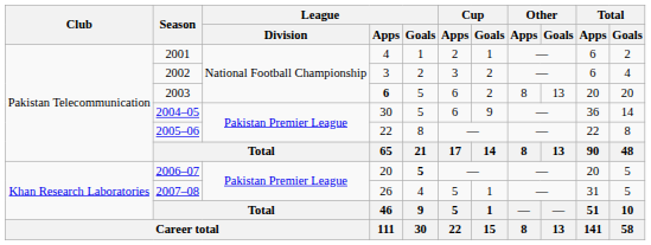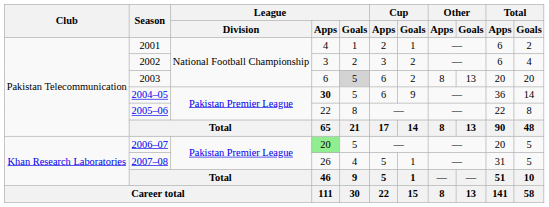2003 | League / Apps: bold -> normal
2003 | League / Goals: no background -> lightgrey background
2004–05 | League / Apps: normal -> bold
2006–07 | League / Apps: no background -> lightgreen background
2006–07 | League / Goals: bold -> normal
